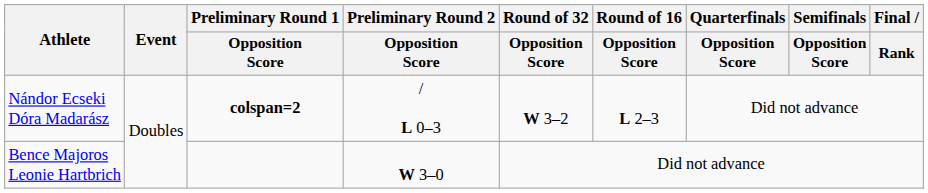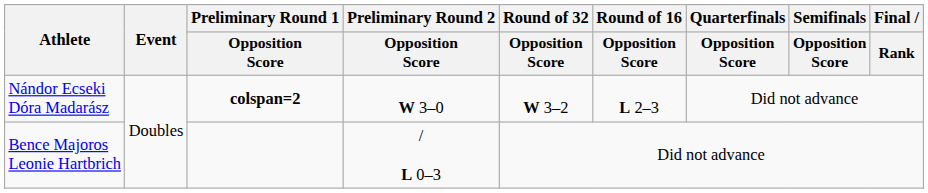Nándor Ecseki Dóra Madarász | Preliminary Round 2 / Opposition Score: / L 0–3 -> W 3–0
Bence Majoros Leonie Hartbrich | Preliminary Round 2 / Opposition Score: W 3–0 -> / L 0–3
